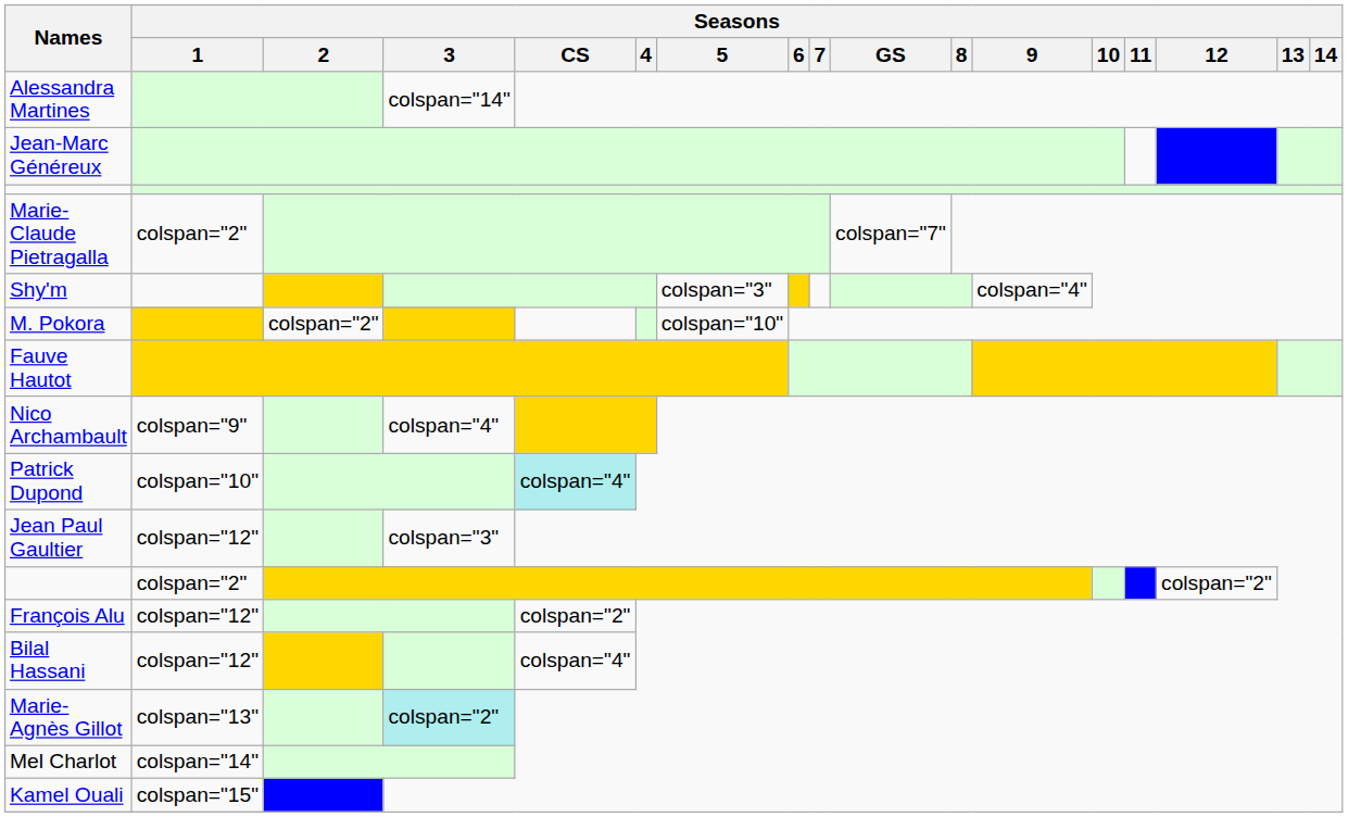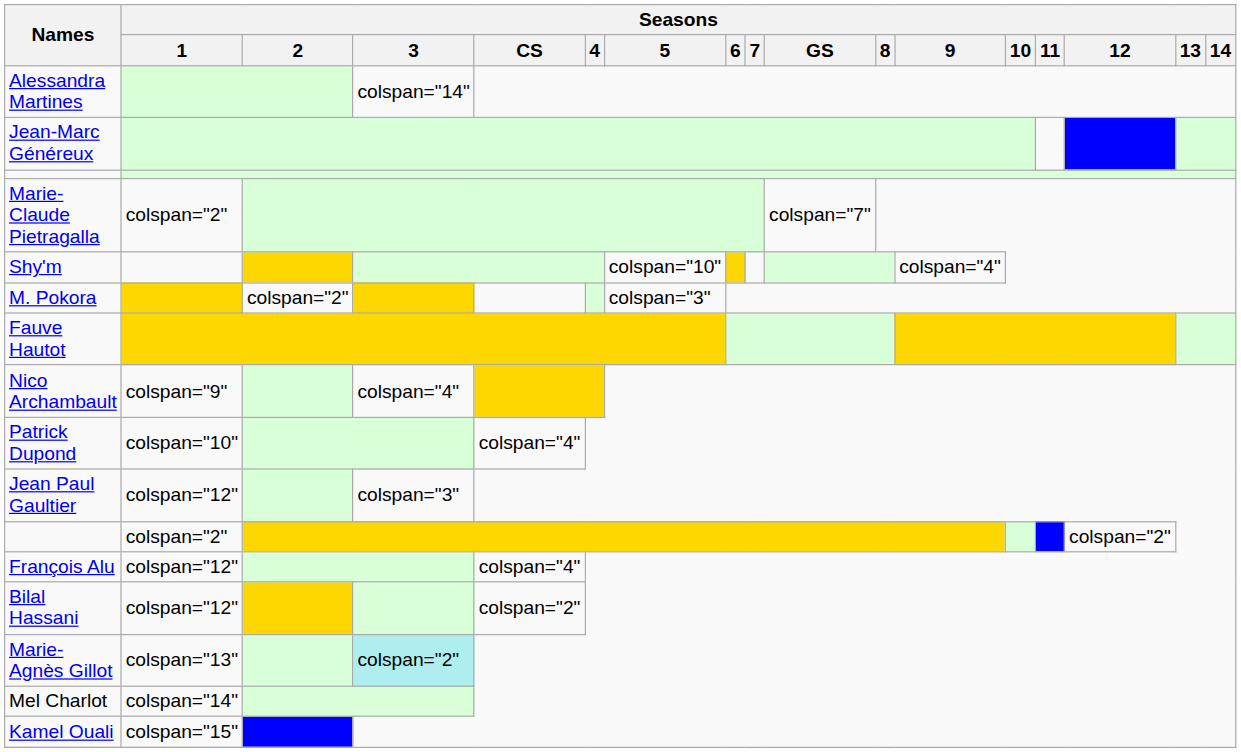Shy'm | Seasons / 5: colspan="3" -> colspan="10"
M. Pokora | Seasons / 5: colspan="10" -> colspan="3"
Patrick Dupond | Seasons / CS: paleturquoise background -> no background
François Alu | Seasons / CS: colspan="2" -> colspan="4"
Bilal Hassani | Seasons / CS: colspan="4" -> colspan="2"
